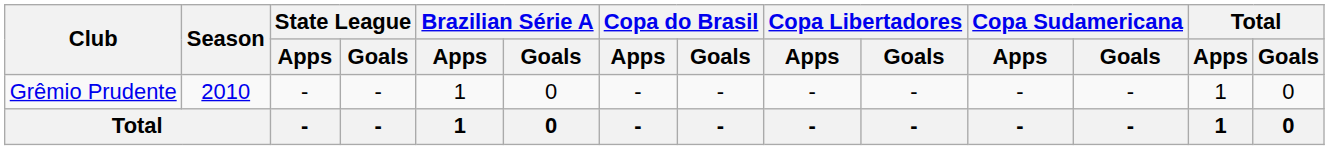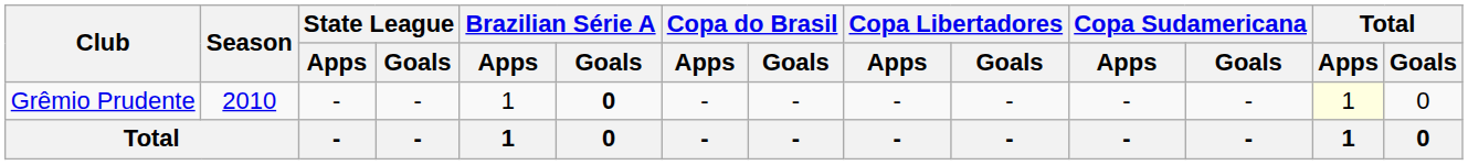Grêmio Prudente | Brazilian Série A / Goals: normal -> bold
Grêmio Prudente | Total / Apps: no background -> lightyellow background
